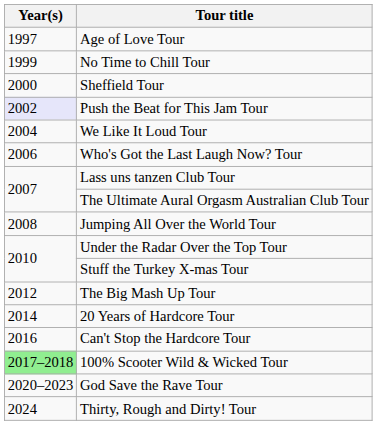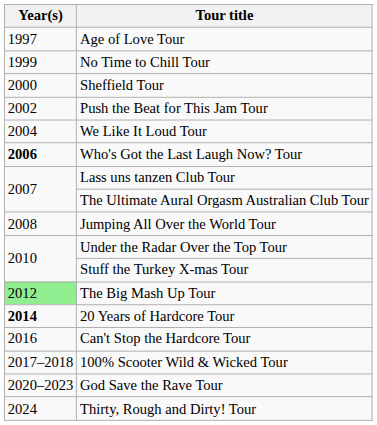Push the Beat for This Jam Tour | Year(s): lavender background -> no background
Who's Got the Last Laugh Now? Tour | Year(s): normal -> bold
The Big Mash Up Tour | Year(s): no background -> lightgreen background
20 Years of Hardcore Tour | Year(s): normal -> bold
100% Scooter Wild & Wicked Tour | Year(s): lightgreen background -> no background
